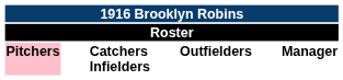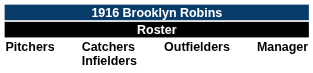Pitchers | column 1: pink background -> no background
